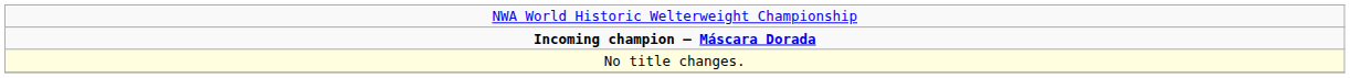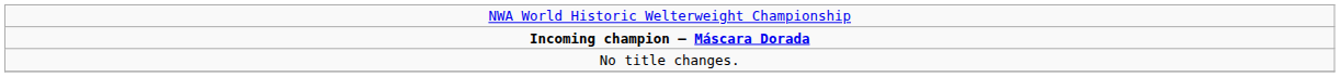No title changes. | column 1: lightyellow background -> no background
